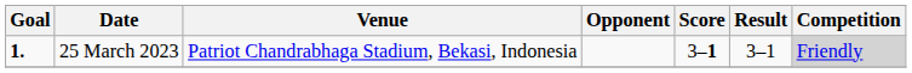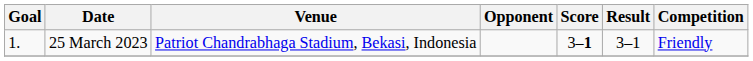25 March 2023 | Goal: bold -> normal
25 March 2023 | Competition: lightgrey background -> no background
